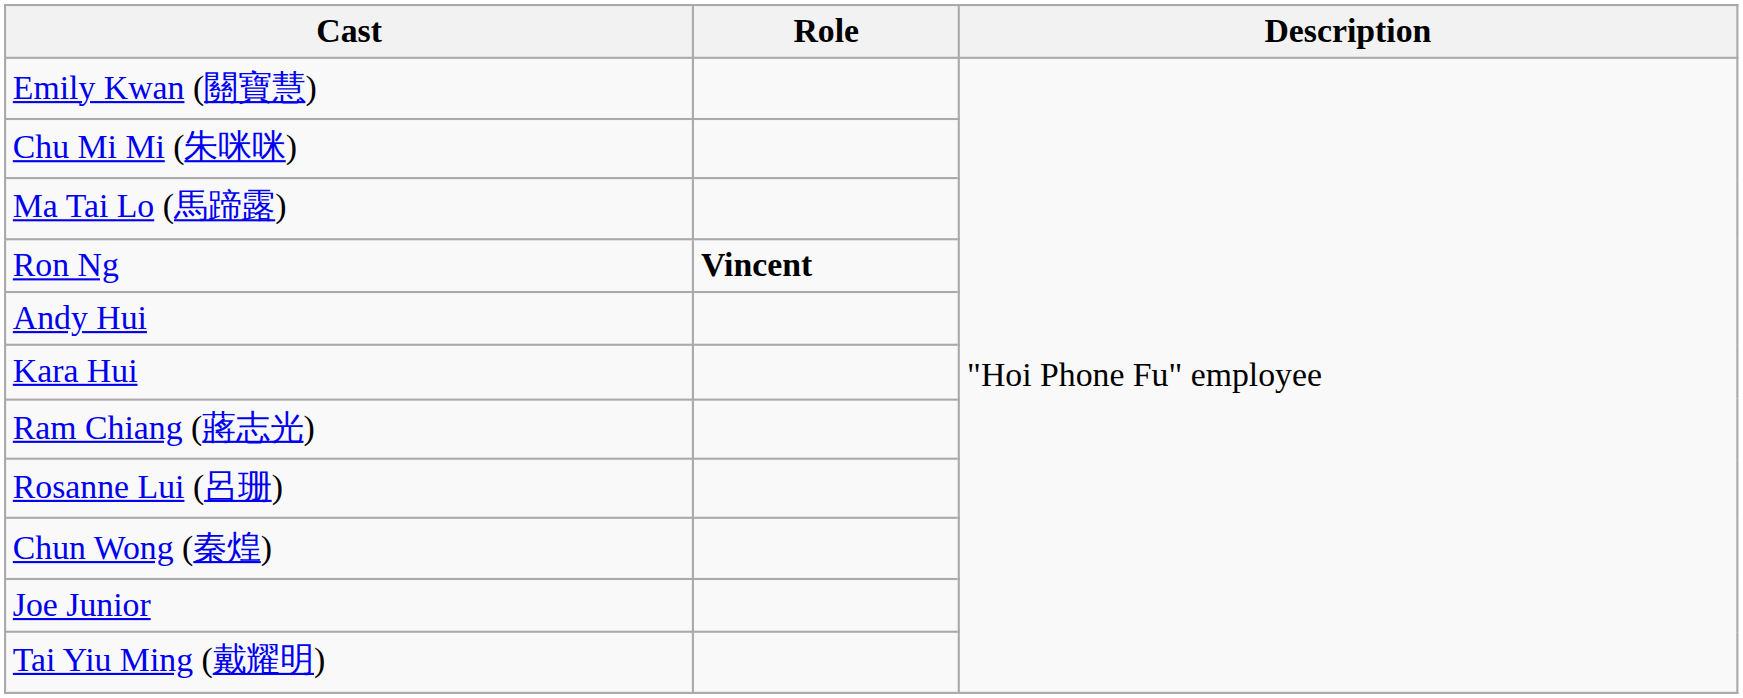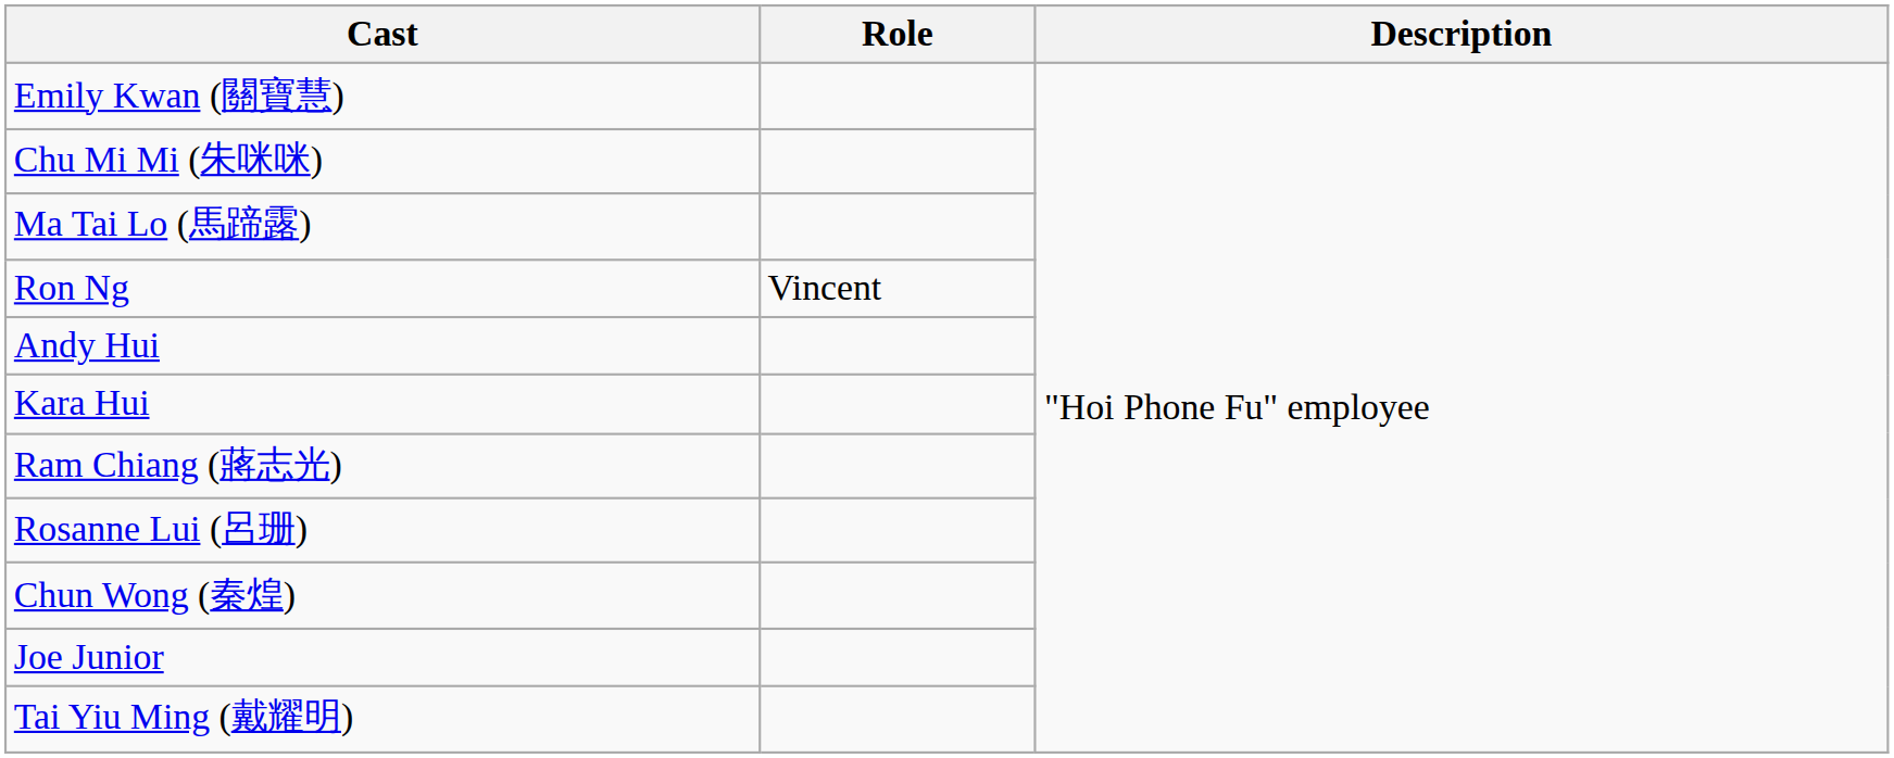Ron Ng | Role: bold -> normal
